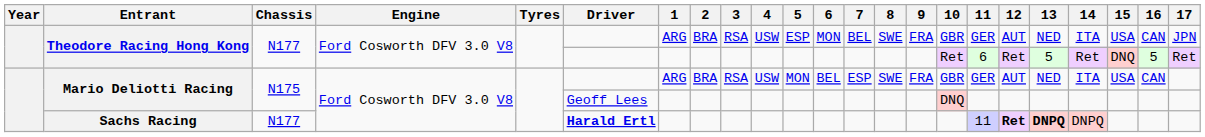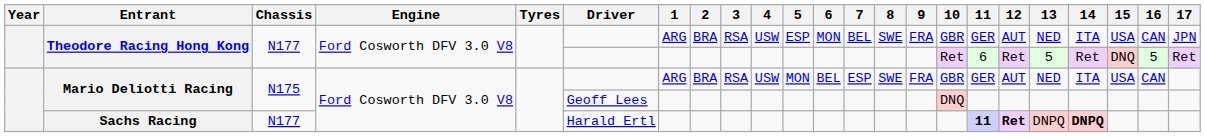Sachs Racing | Driver: bold -> normal
Sachs Racing | 11: normal -> bold
Sachs Racing | 13: bold -> normal
Sachs Racing | 14: normal -> bold
